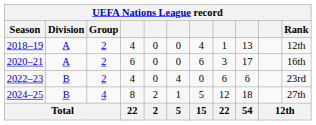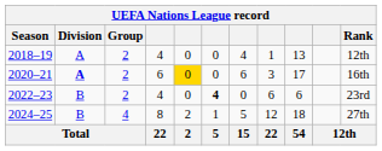2020–21 | Division: normal -> bold
2020–21 | column 5: no background -> gold background
2022–23 | column 6: normal -> bold
